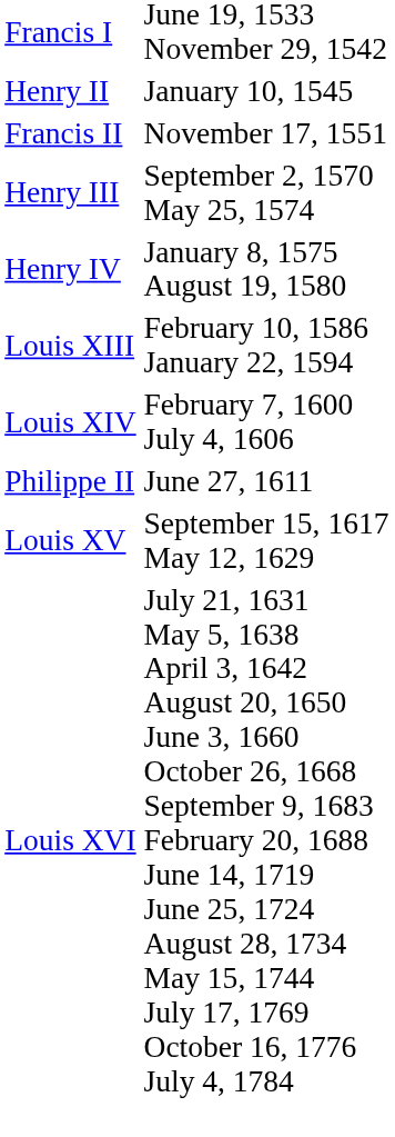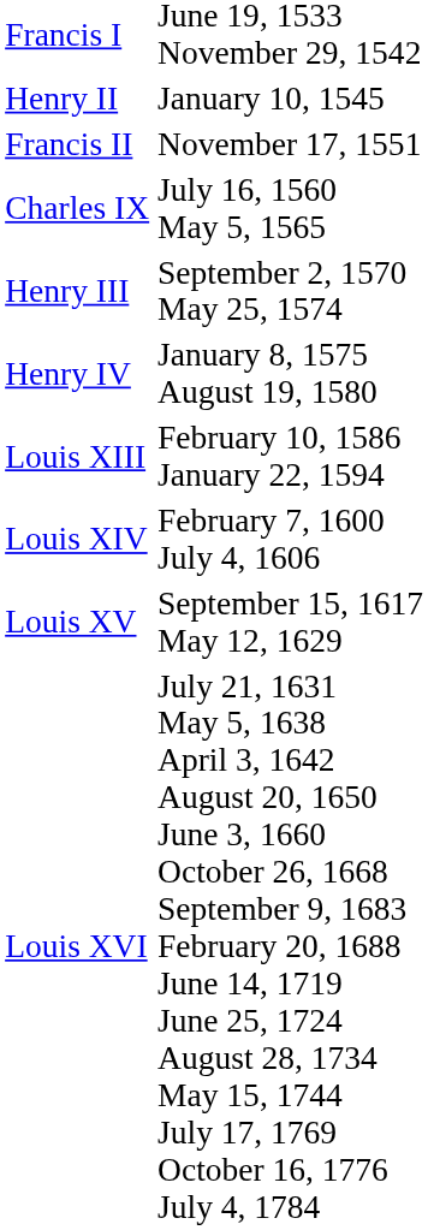+ row: Charles IX | July 16, 1560 May 5, 1565
- row: Philippe II | June 27, 1611
